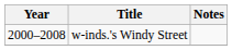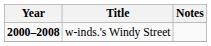w-inds.'s Windy Street | Year: normal -> bold
